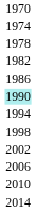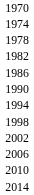1990 | column 1: paleturquoise background -> no background
